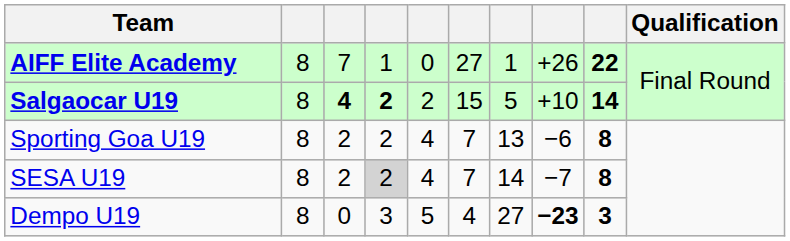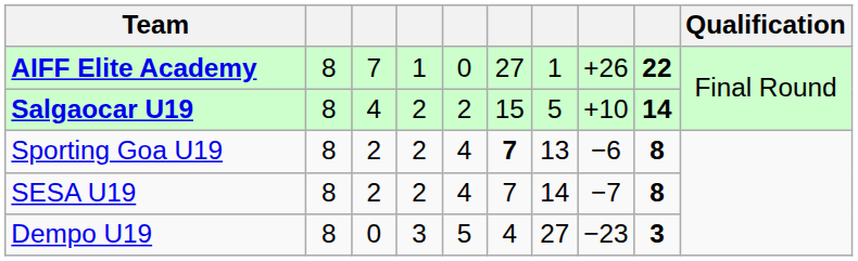Salgaocar U19 | column 3: bold -> normal
Salgaocar U19 | column 4: bold -> normal
Sporting Goa U19 | column 6: normal -> bold
SESA U19 | column 4: lightgrey background -> no background
Dempo U19 | column 8: bold -> normal
